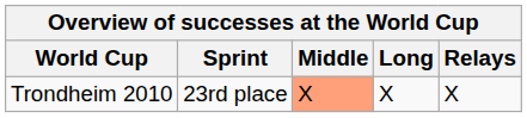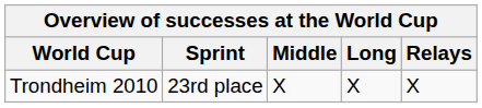Trondheim 2010 | Middle: lightsalmon background -> no background
